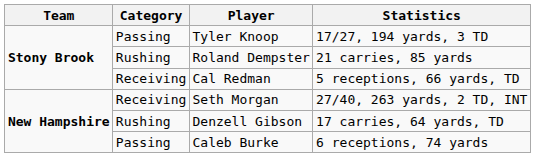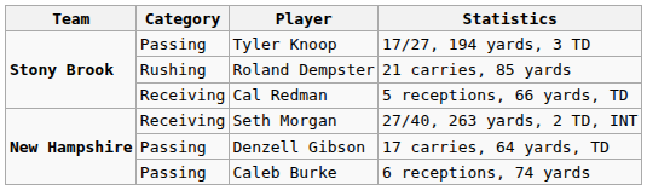Denzell Gibson | Category: Rushing -> Passing
